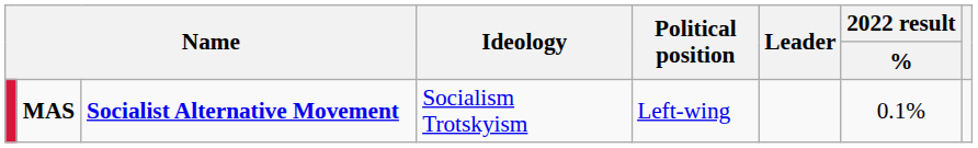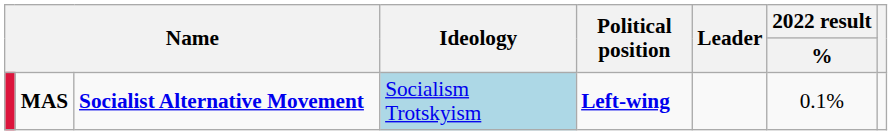MAS | Ideology: no background -> lightblue background
MAS | Political position: normal -> bold
